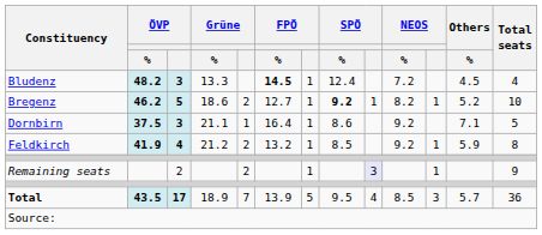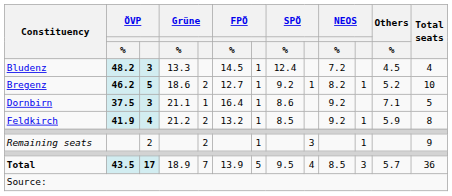Bludenz | FPÖ / %: bold -> normal
Bregenz | SPÖ / %: bold -> normal
Remaining seats | SPÖ: lavender background -> no background
